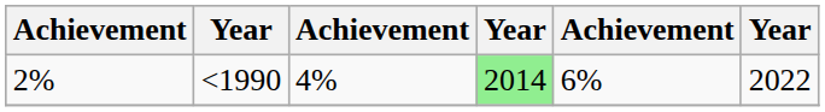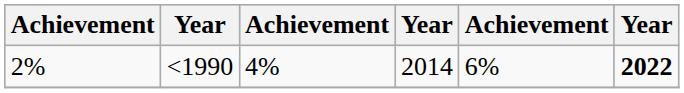2% | column 4: lightgreen background -> no background
2% | column 6: normal -> bold
